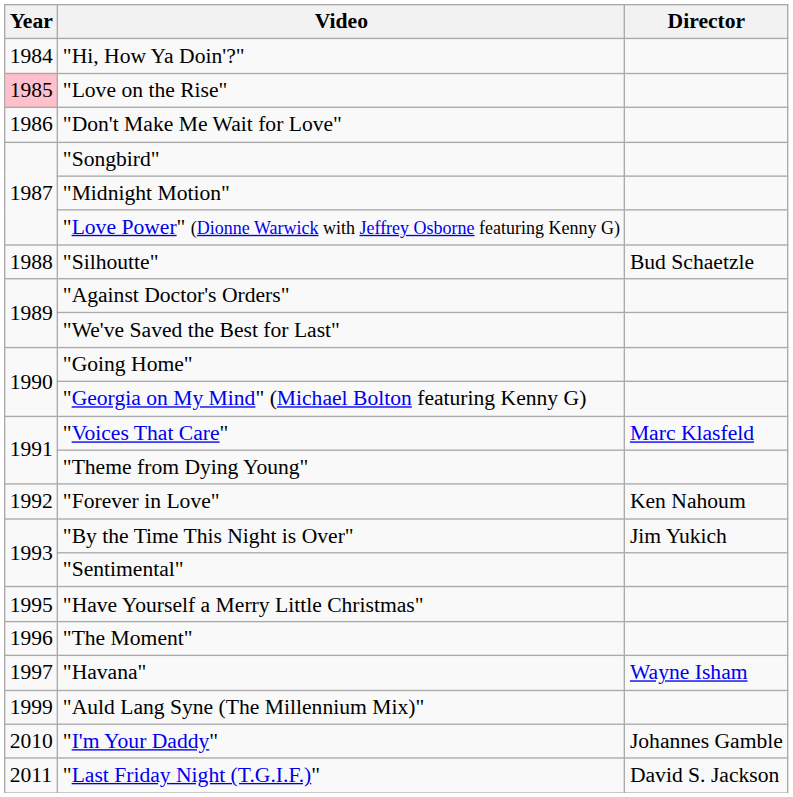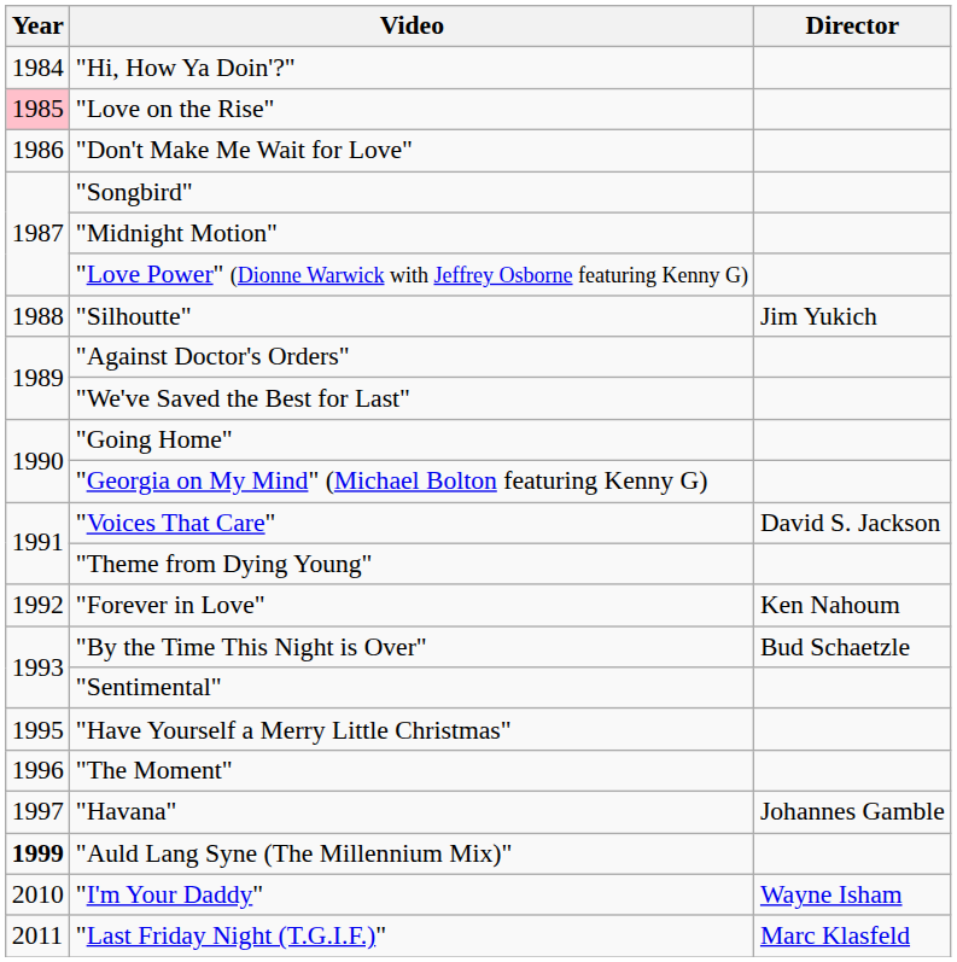"Silhoutte" | Director: Bud Schaetzle -> Jim Yukich
"Voices That Care" | Director: Marc Klasfeld -> David S. Jackson
"By the Time This Night is Over" | Director: Jim Yukich -> Bud Schaetzle
"Havana" | Director: Wayne Isham -> Johannes Gamble
"Auld Lang Syne (The Millennium Mix)" | Year: normal -> bold
"I'm Your Daddy" | Director: Johannes Gamble -> Wayne Isham
"Last Friday Night (T.G.I.F.)" | Director: David S. Jackson -> Marc Klasfeld
